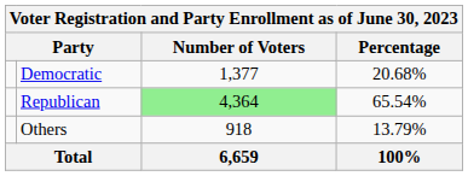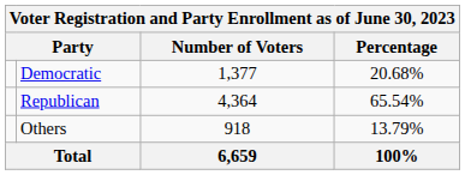Republican | Number of Voters: lightgreen background -> no background
